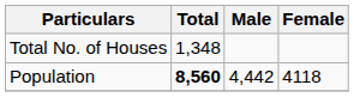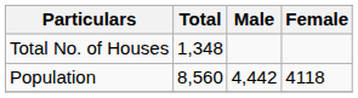Population | Total: bold -> normal
